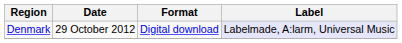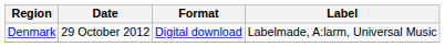Denmark | Label: lavender background -> no background
